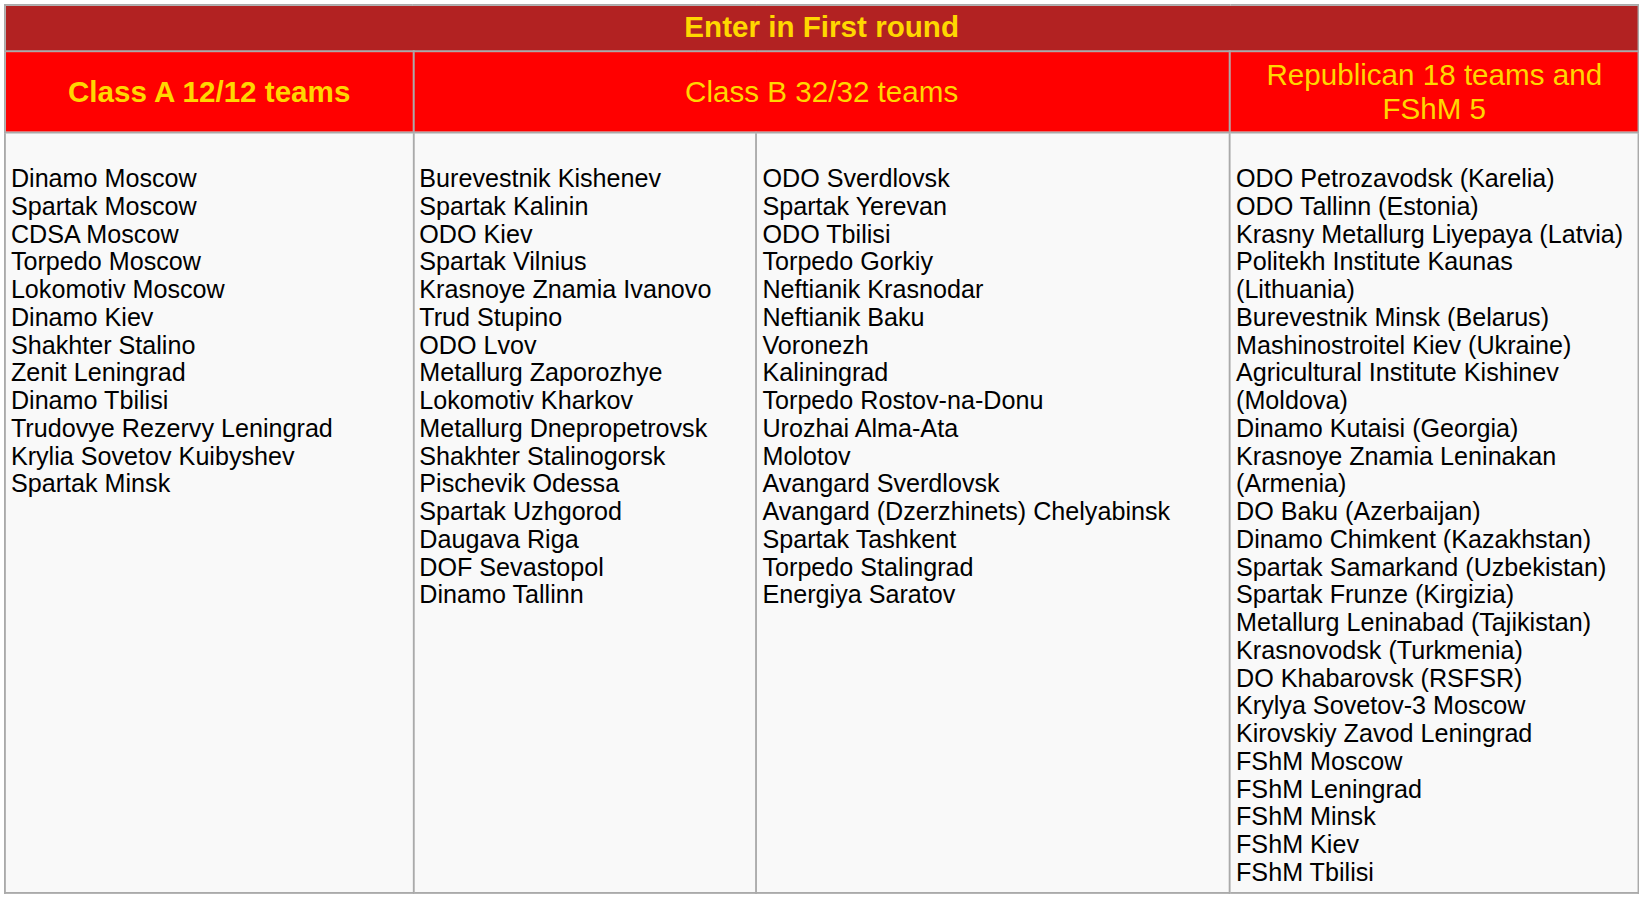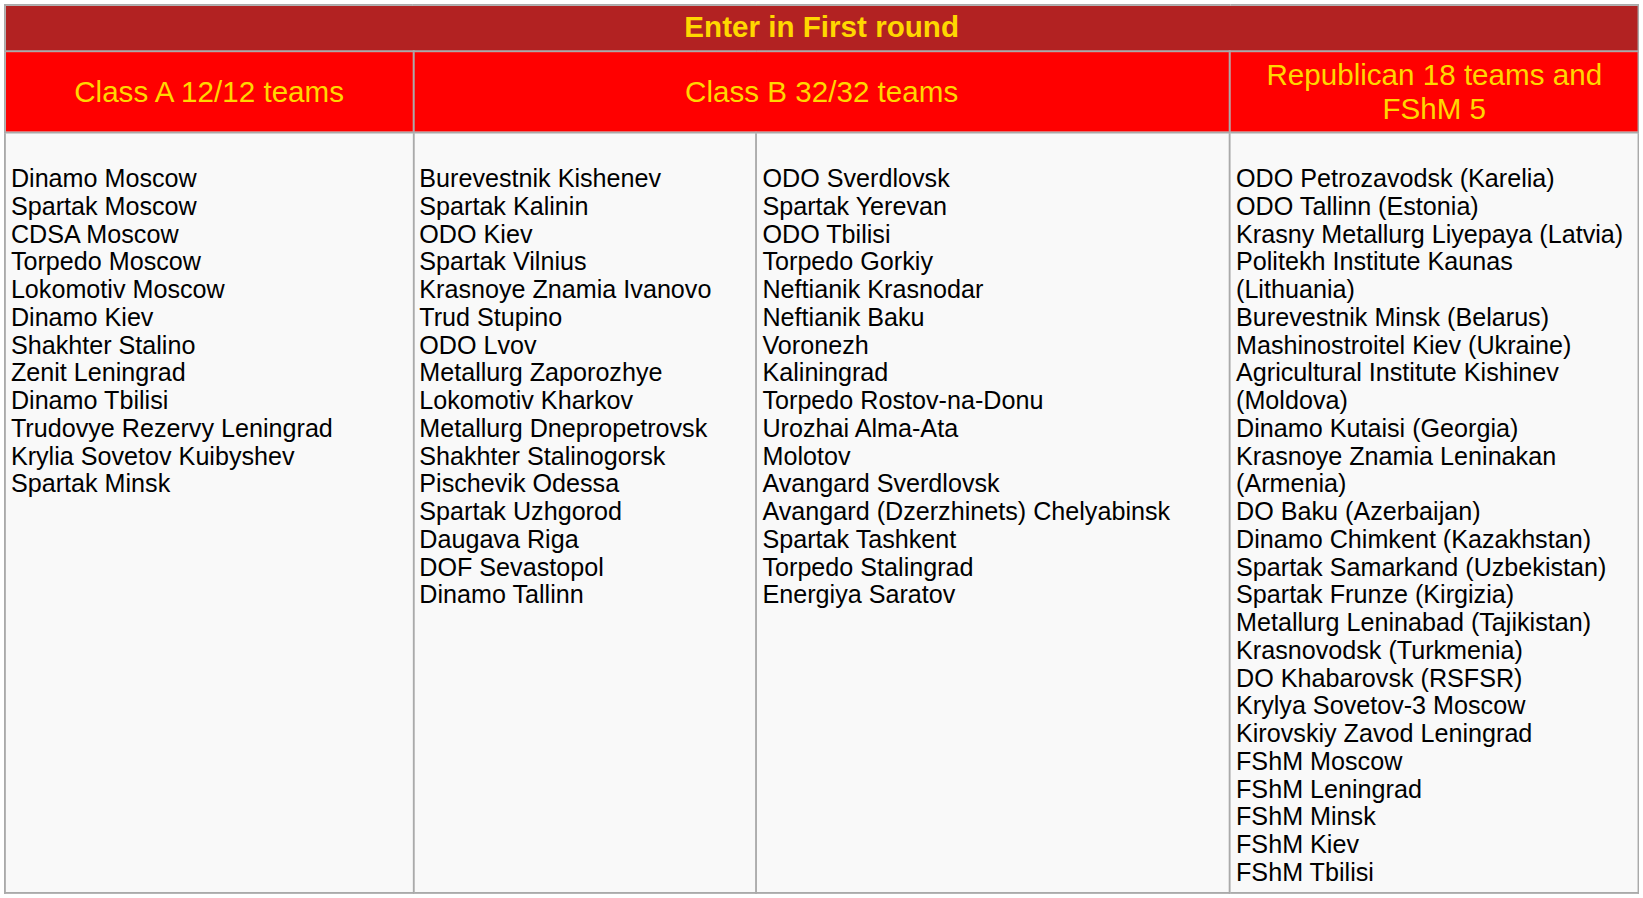Class A 12/12 teams | column 1: bold -> normal
